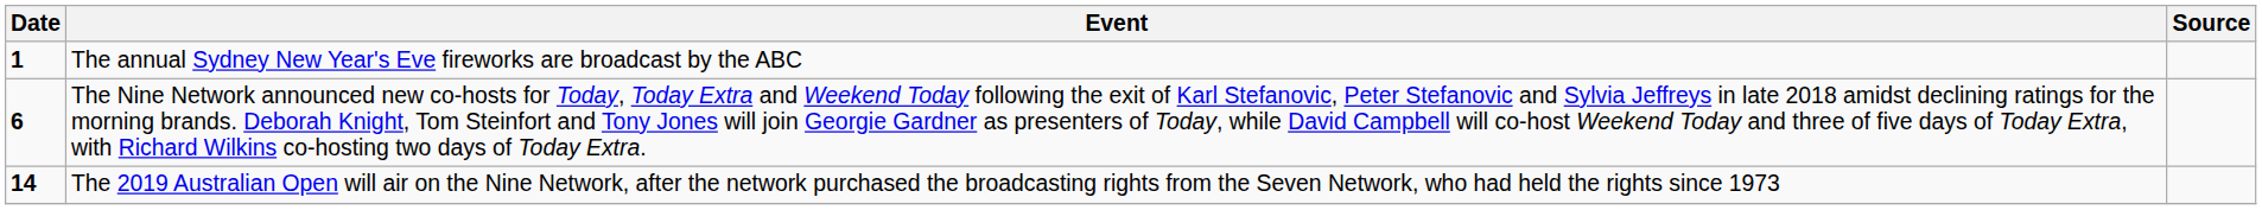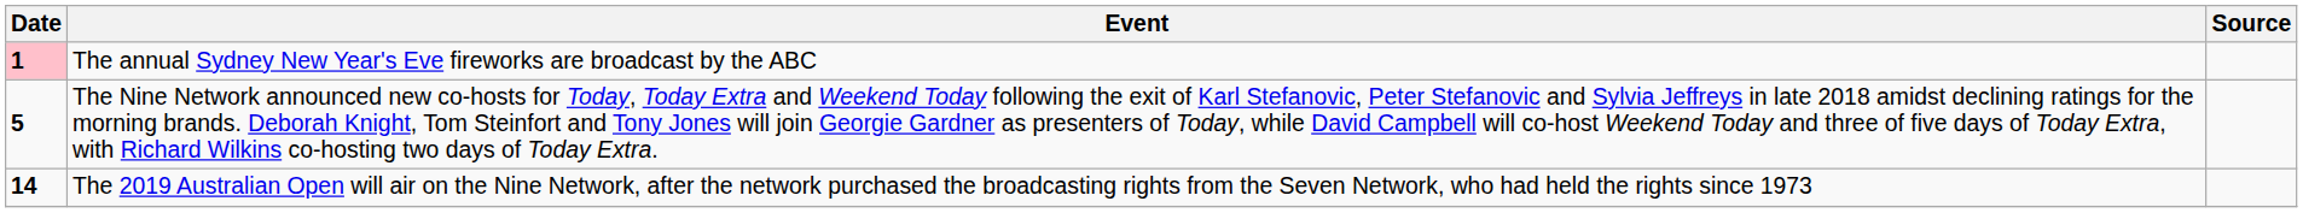row 2 | Date: no background -> pink background
row 3 | Date: 6 -> 5
